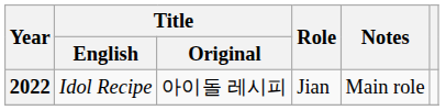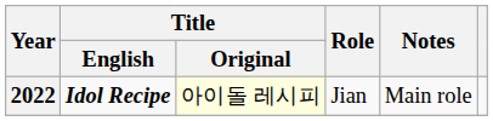2022 | Title / English: normal -> bold
2022 | Title / Original: no background -> lightyellow background
